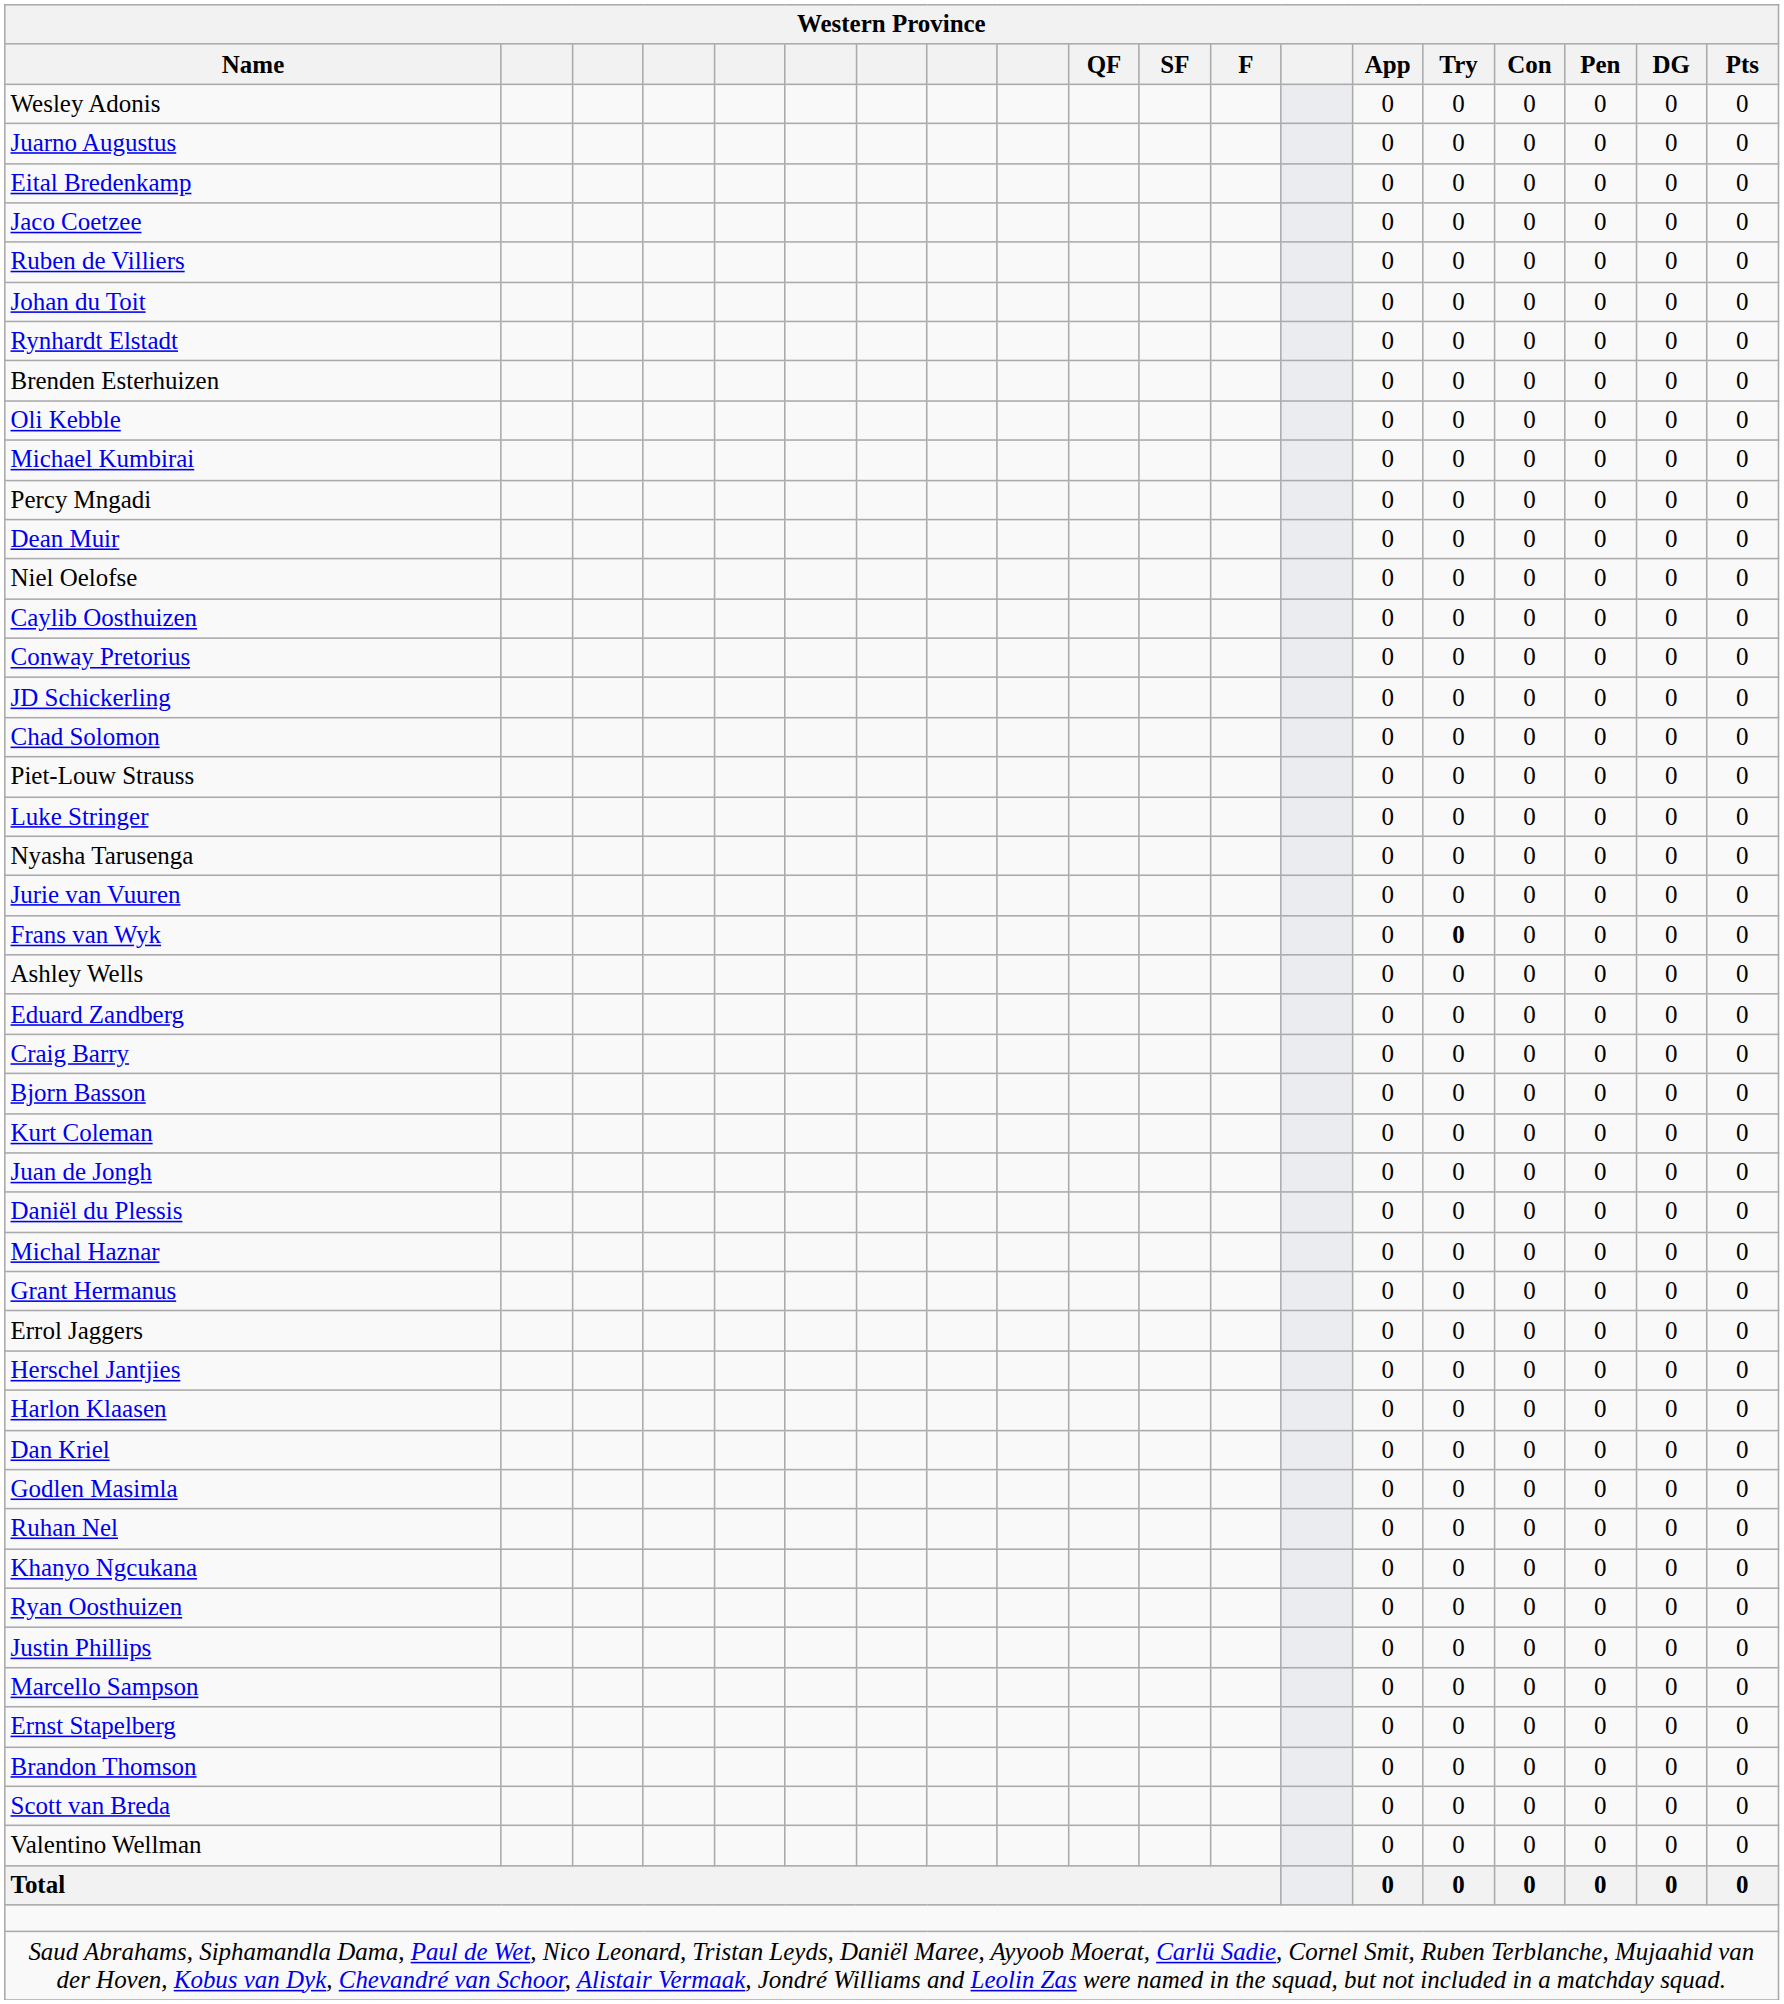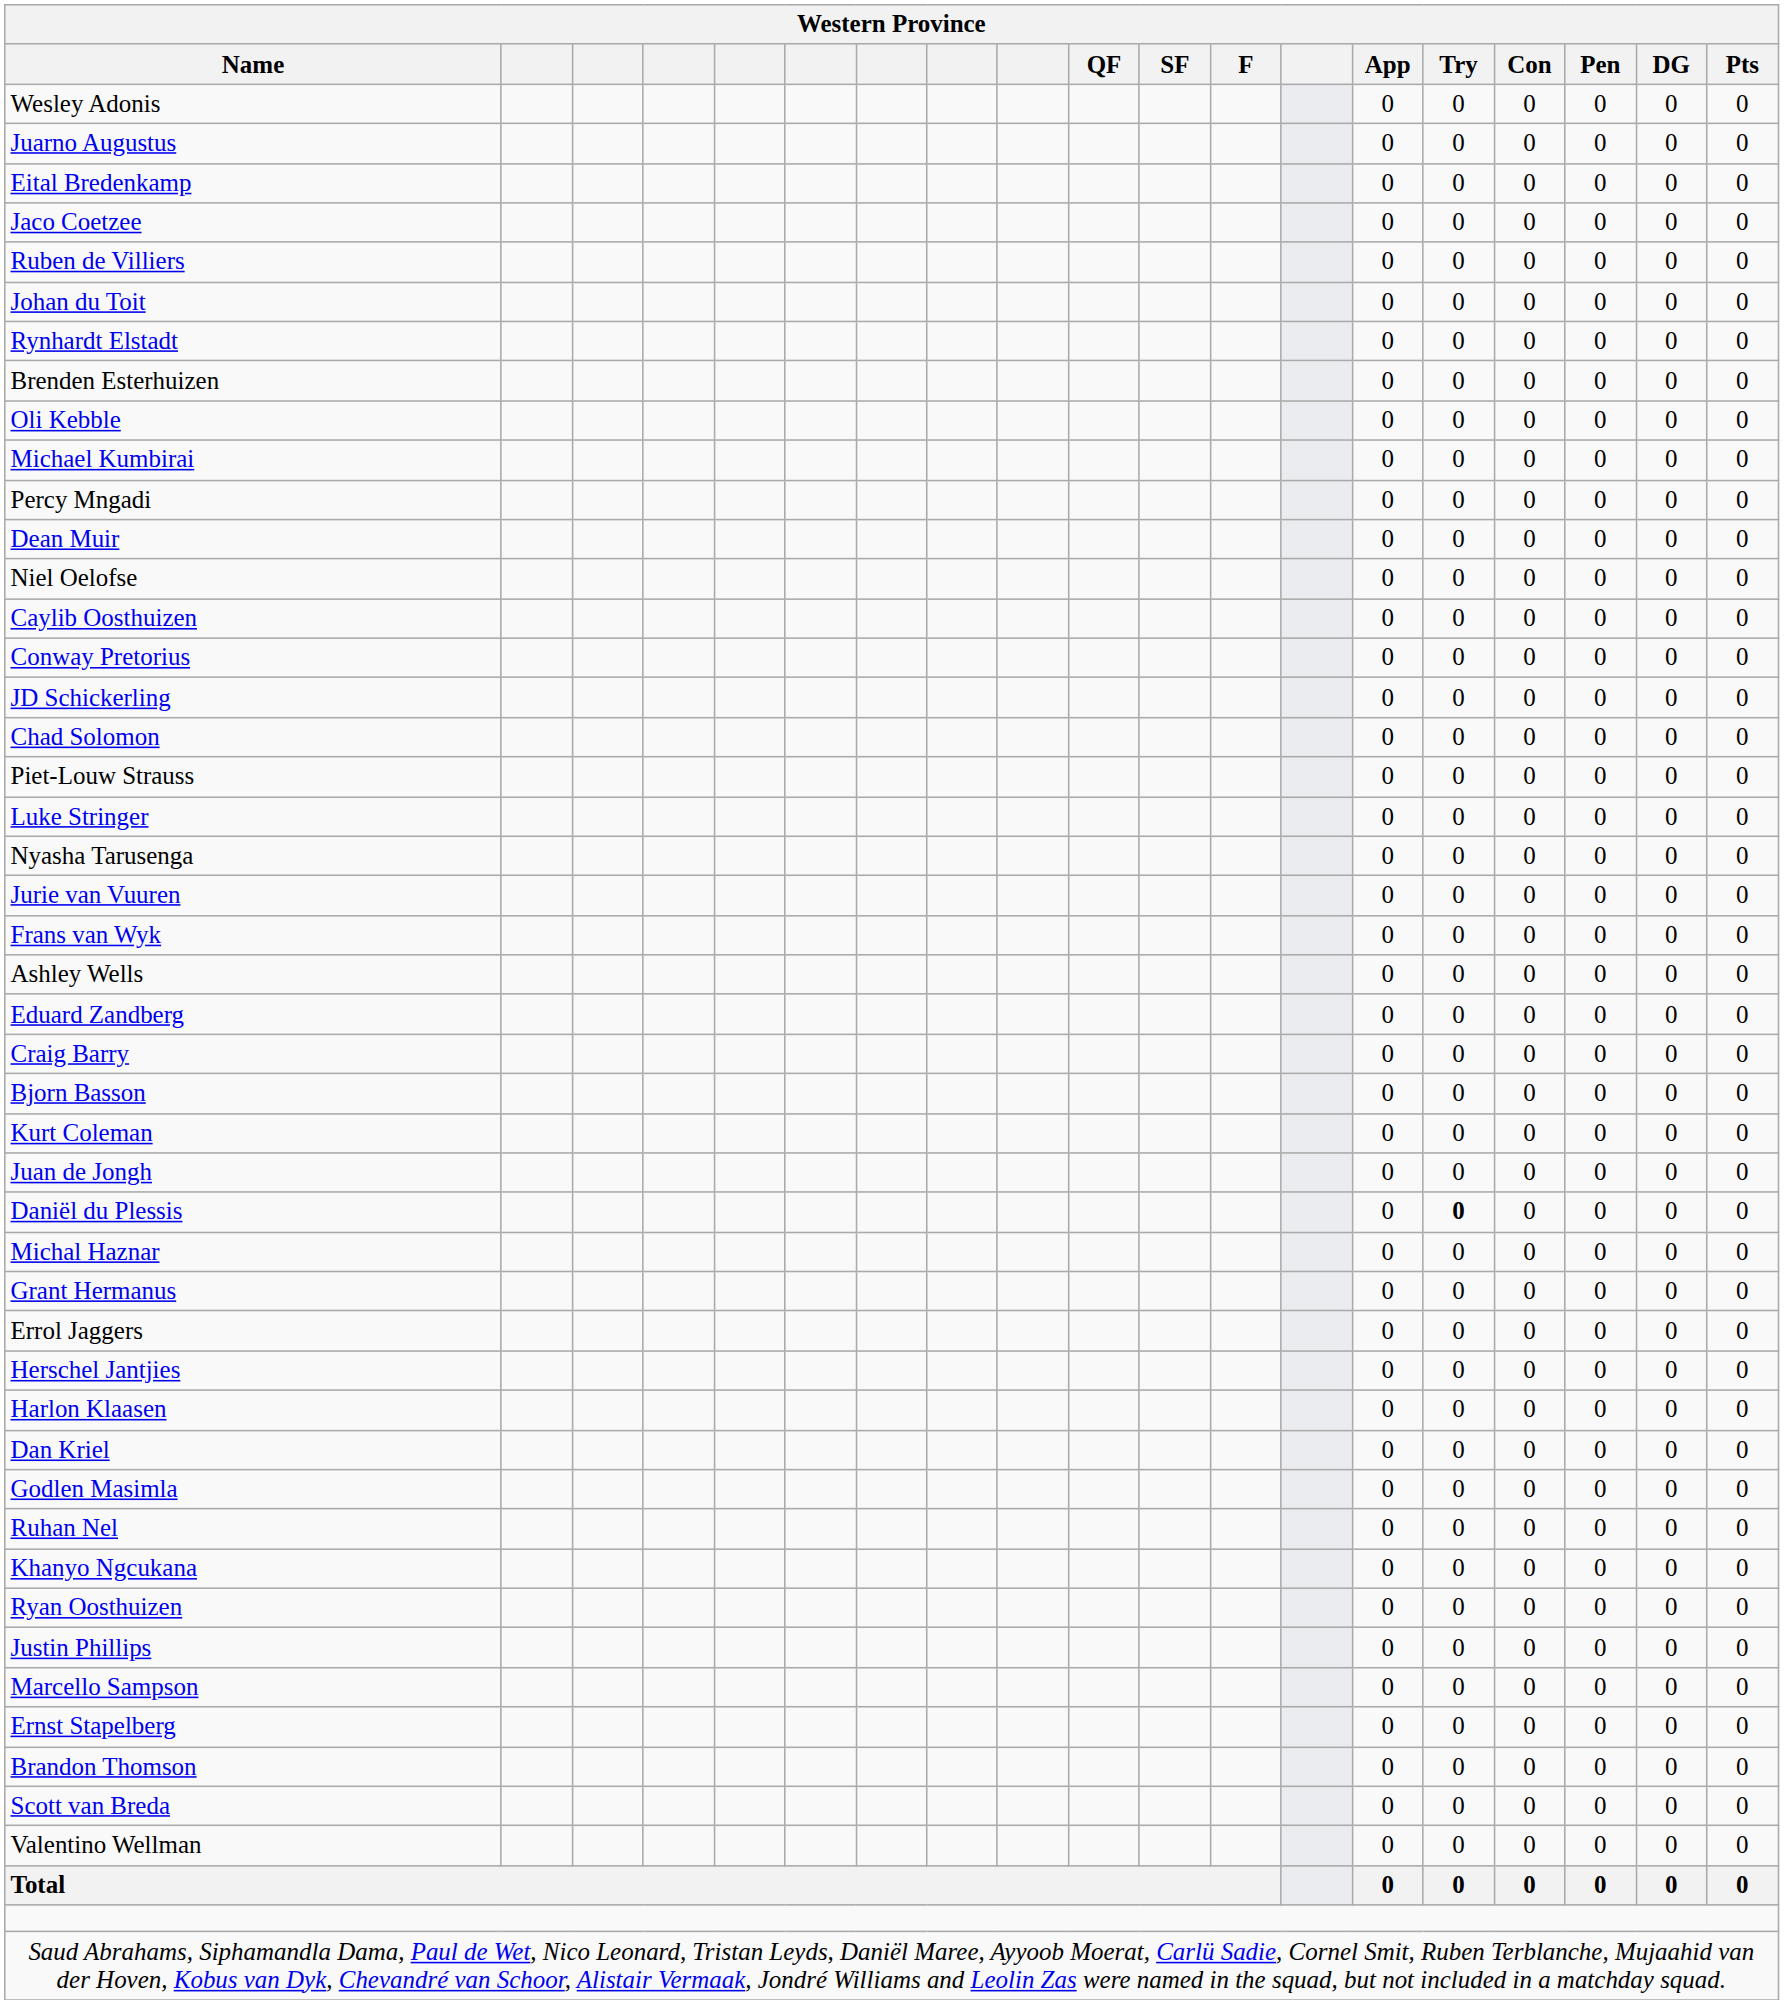Frans van Wyk | Try: bold -> normal
Daniël du Plessis | Try: normal -> bold
